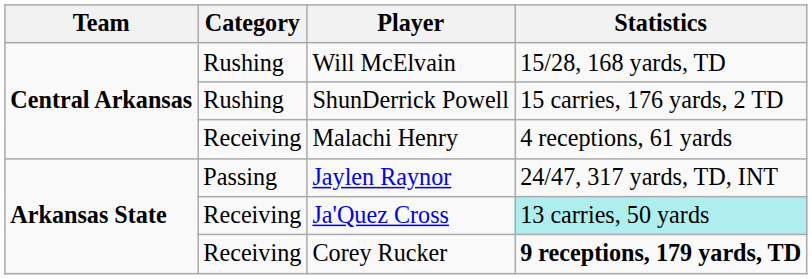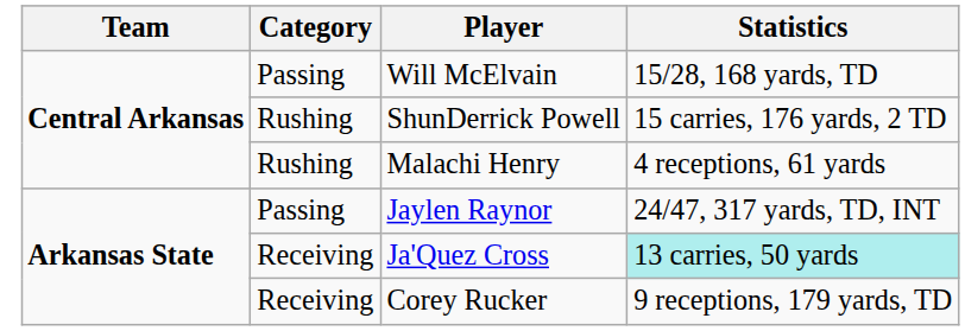Will McElvain | Category: Rushing -> Passing
Malachi Henry | Category: Receiving -> Rushing
Corey Rucker | Statistics: bold -> normal
